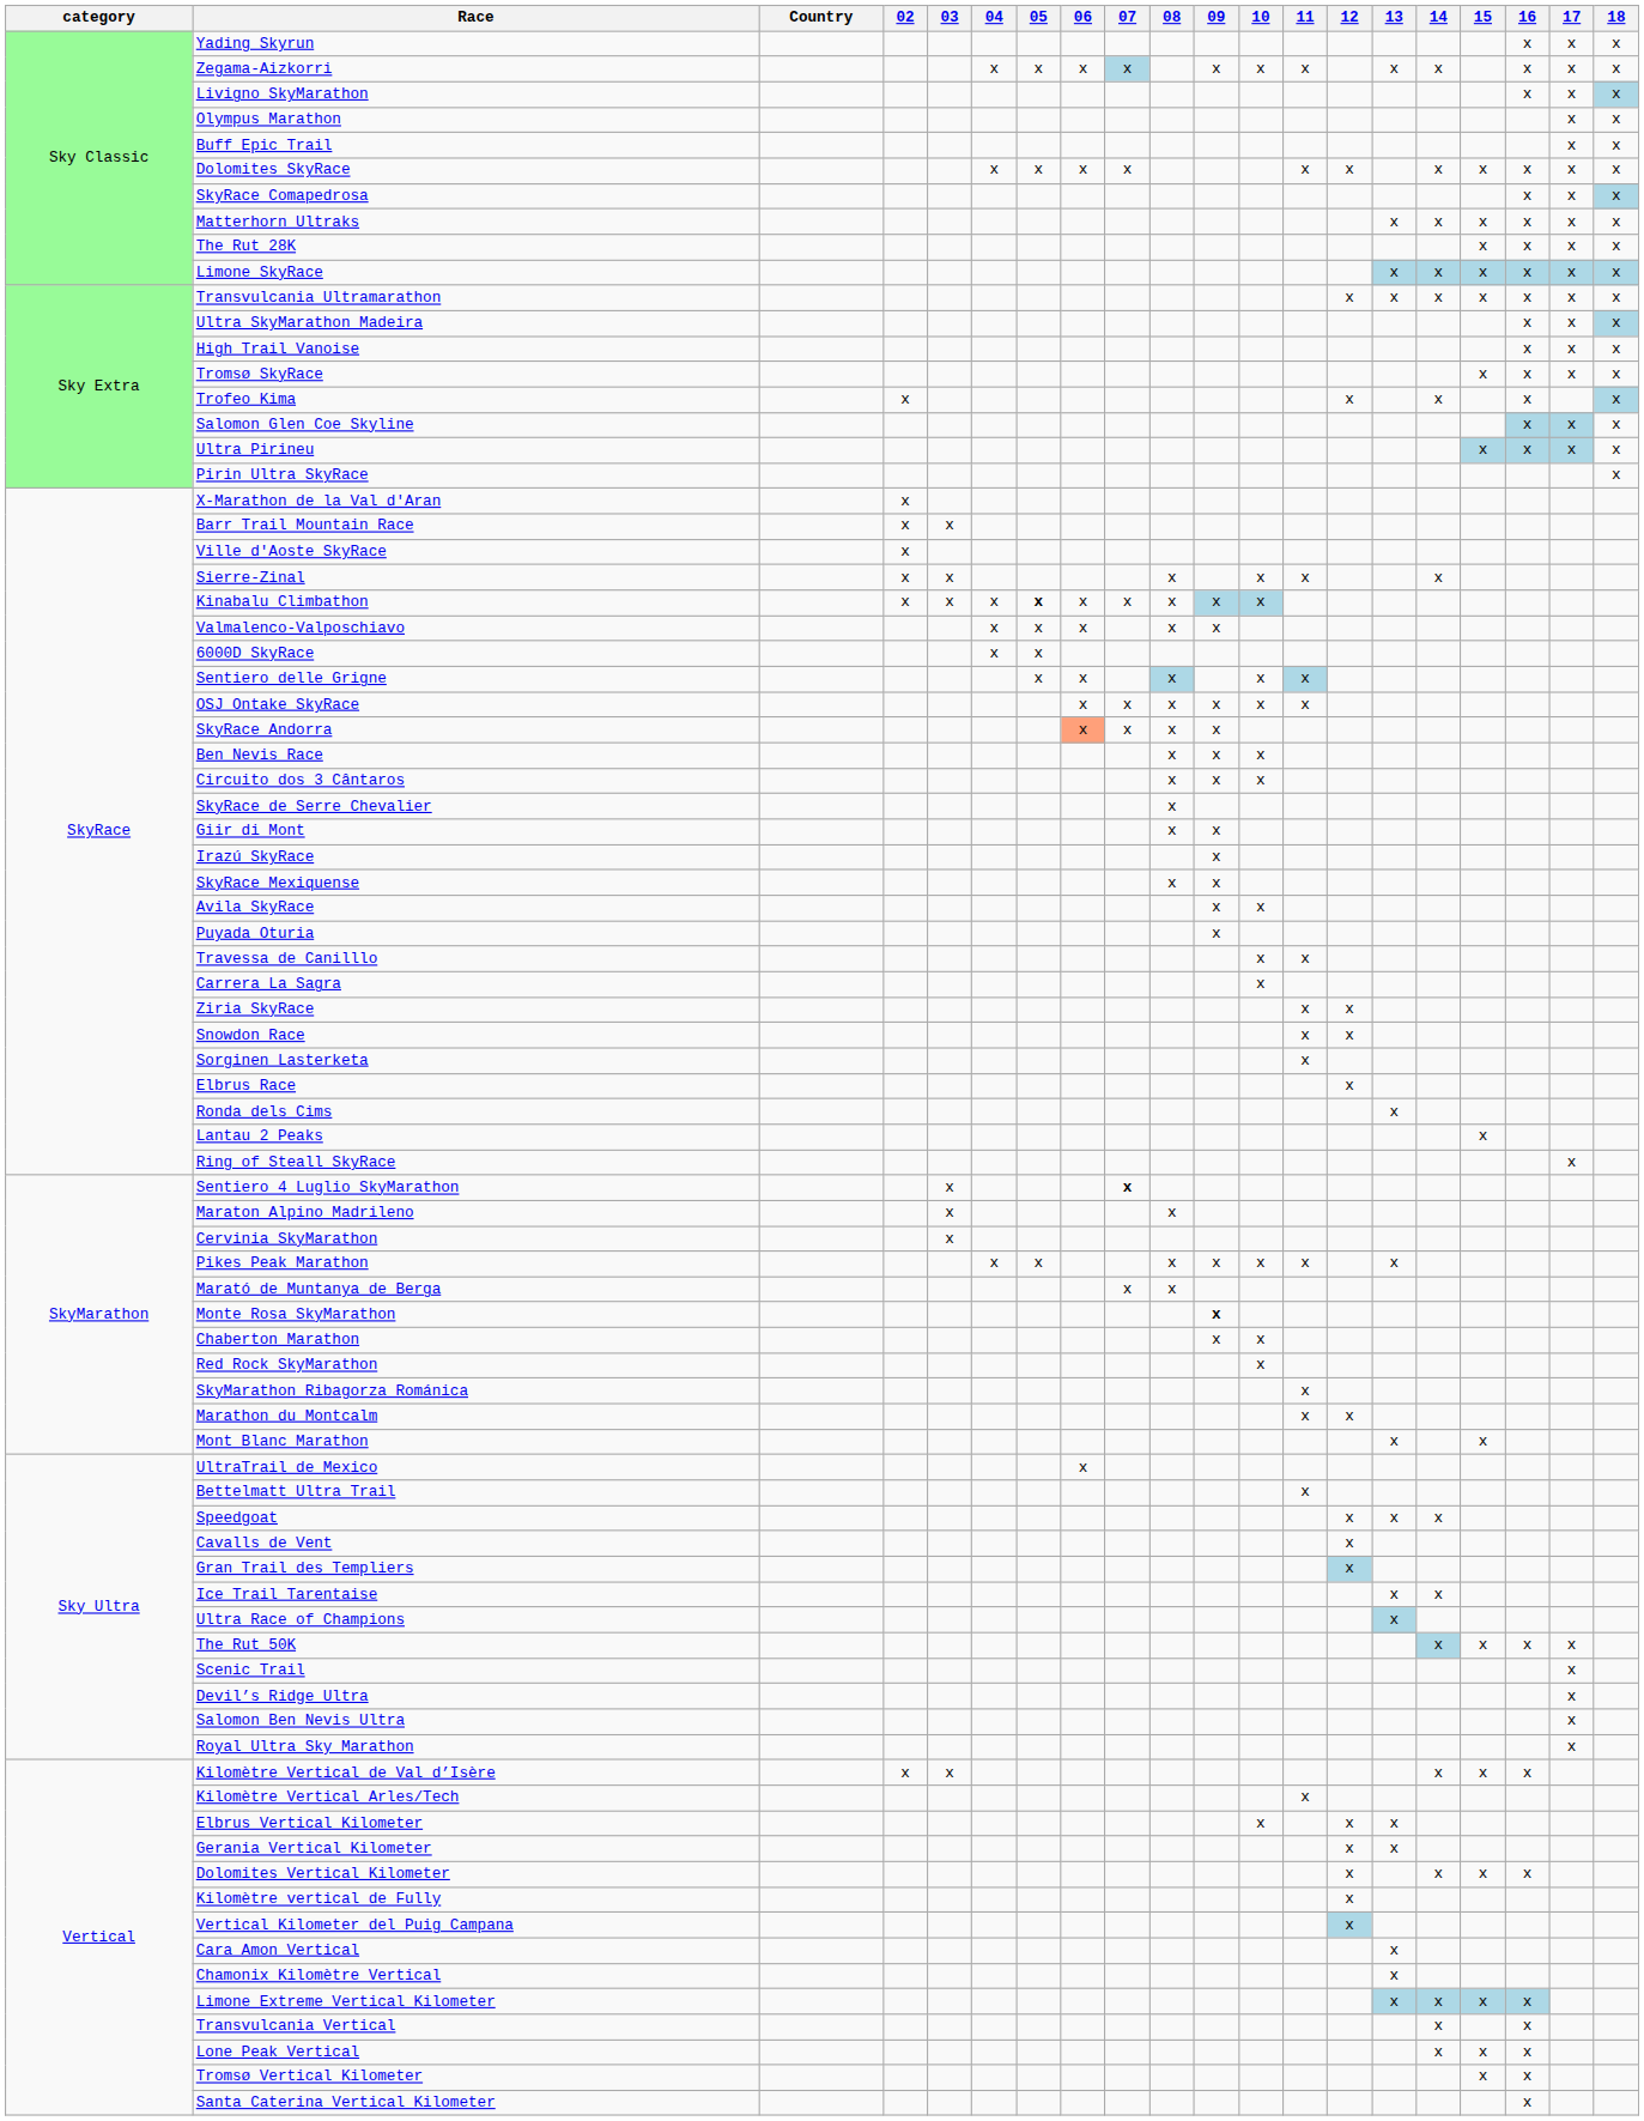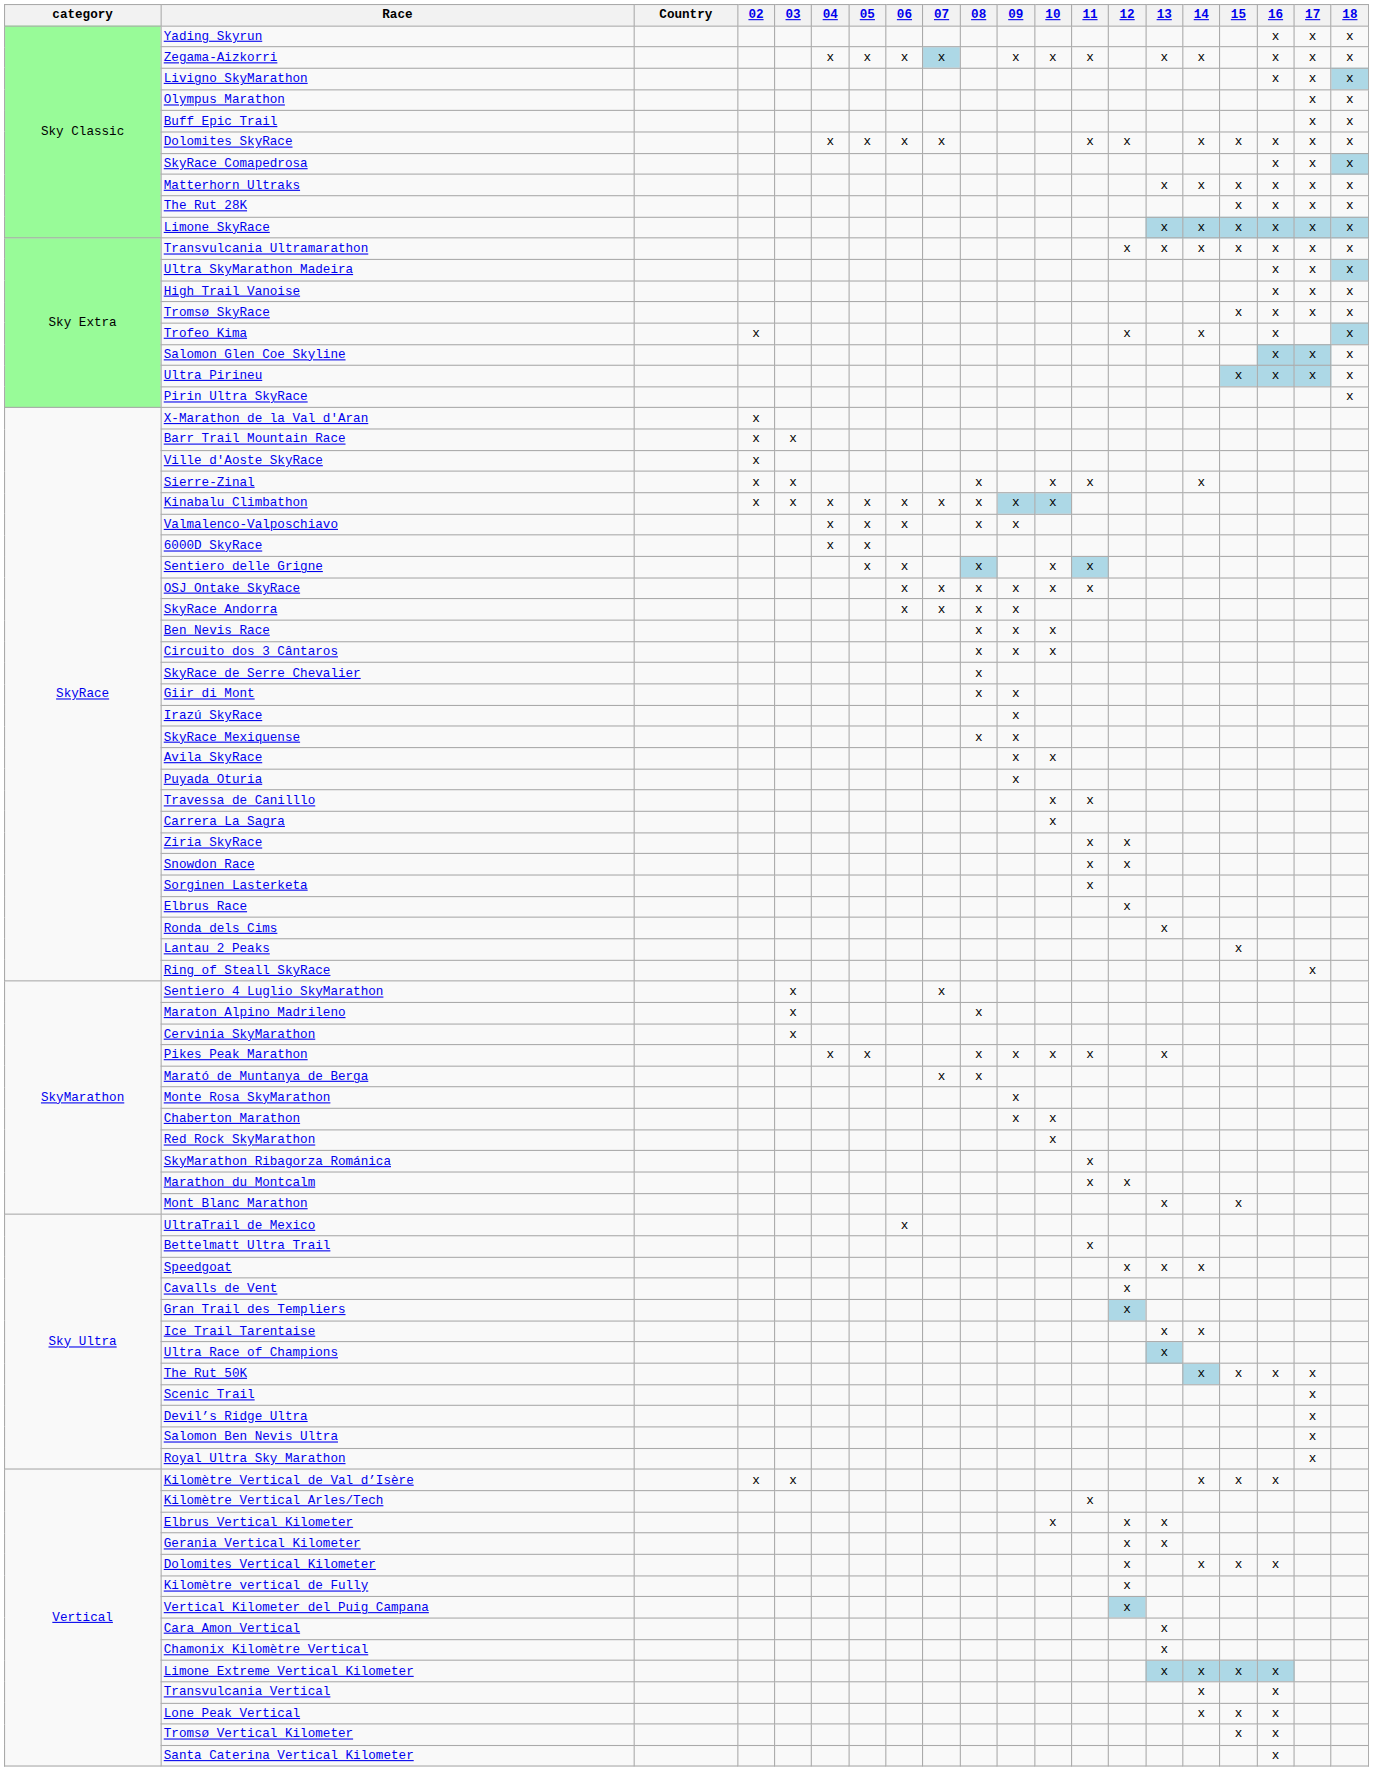Kinabalu Climbathon | 05: bold -> normal
SkyRace Andorra | 06: lightsalmon background -> no background
Sentiero 4 Luglio SkyMarathon | 07: bold -> normal
Monte Rosa SkyMarathon | 09: bold -> normal
